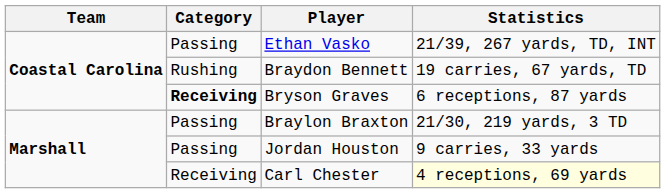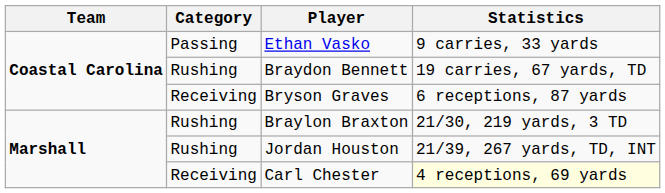Ethan Vasko | Statistics: 21/39, 267 yards, TD, INT -> 9 carries, 33 yards
Bryson Graves | Category: bold -> normal
Braylon Braxton | Category: Passing -> Rushing
Jordan Houston | Category: Passing -> Rushing
Jordan Houston | Statistics: 9 carries, 33 yards -> 21/39, 267 yards, TD, INT
